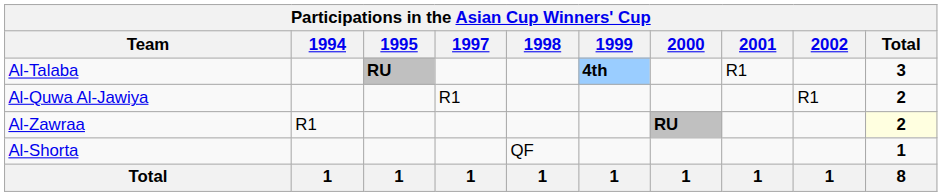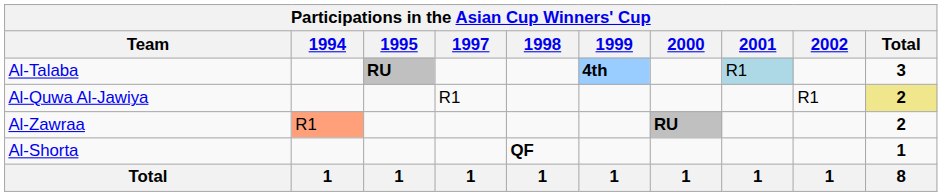Al-Talaba | 2001: no background -> lightblue background
Al-Quwa Al-Jawiya | Total: no background -> khaki background
Al-Zawraa | 1994: no background -> lightsalmon background
Al-Zawraa | Total: lightyellow background -> no background
Al-Shorta | 1998: normal -> bold
